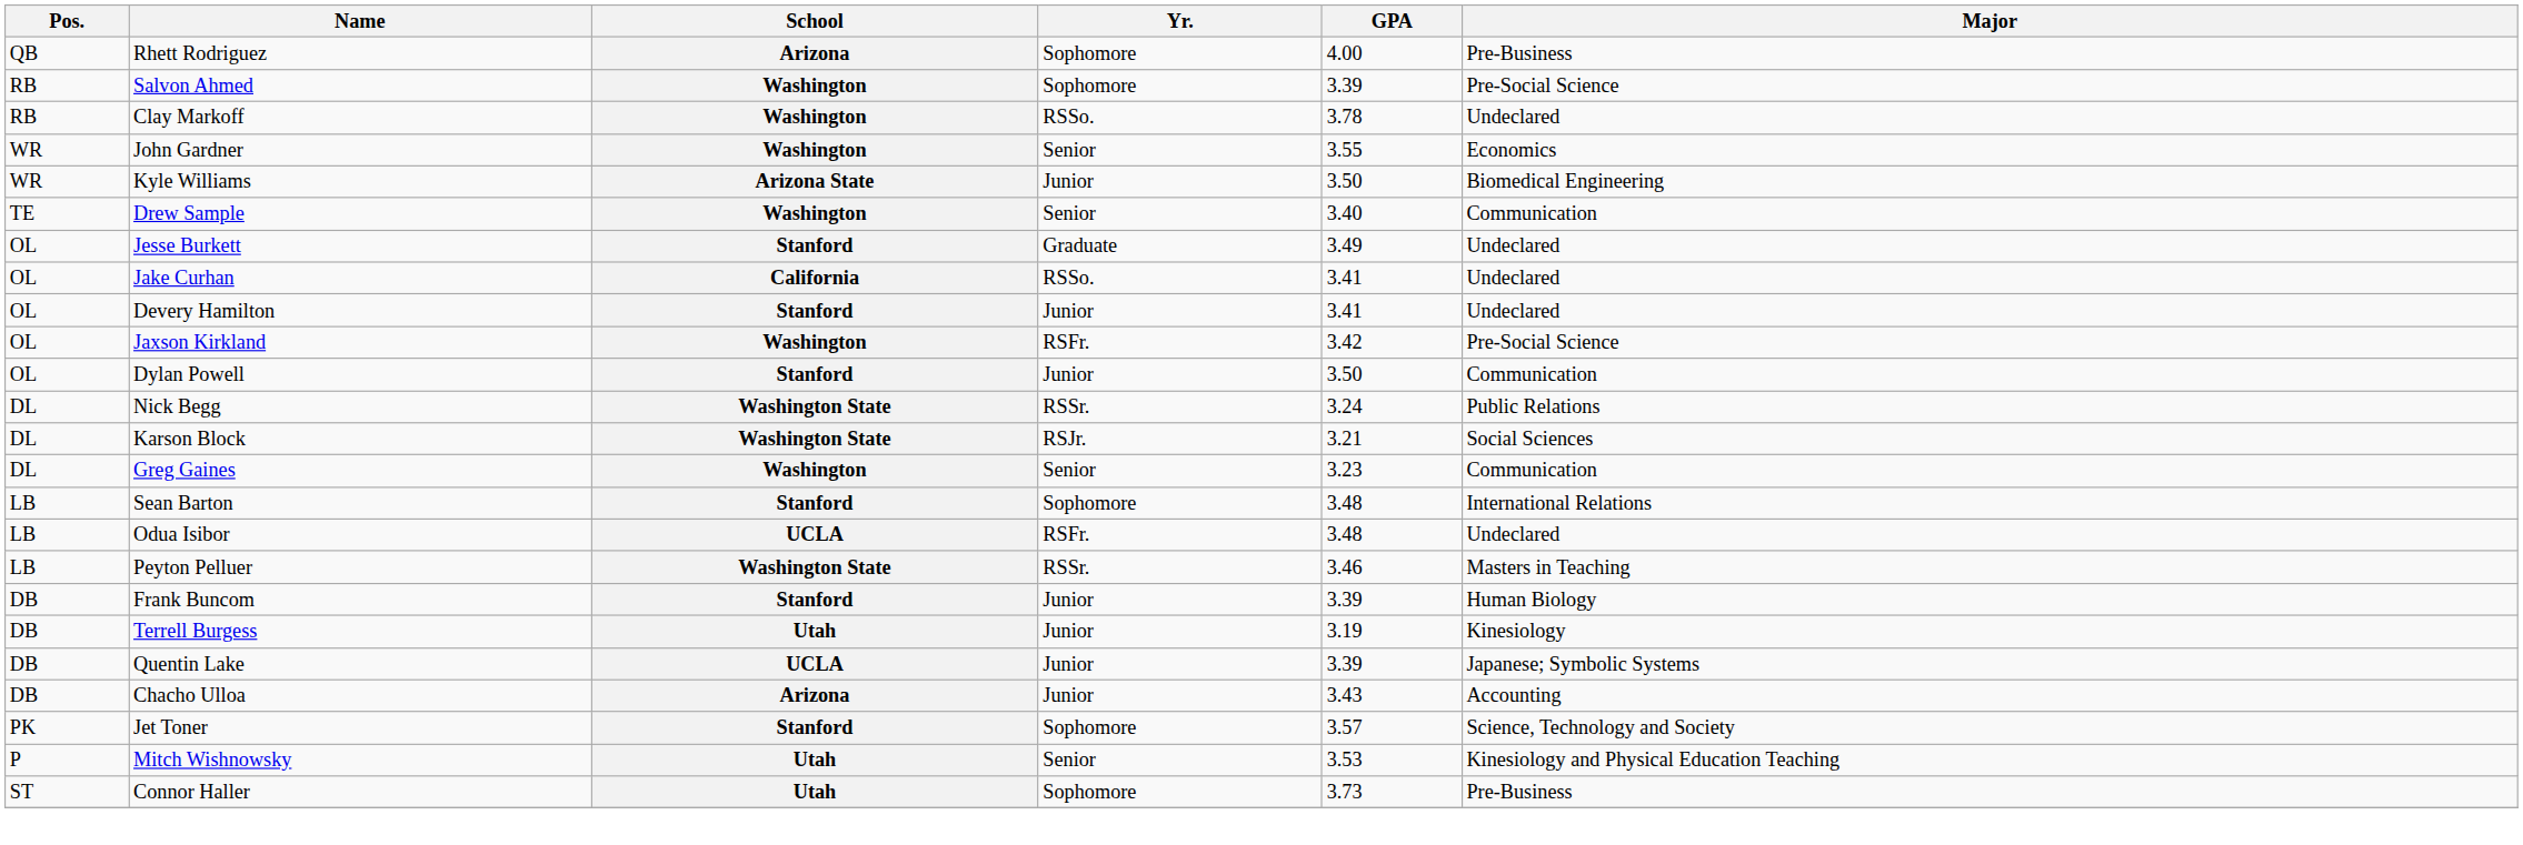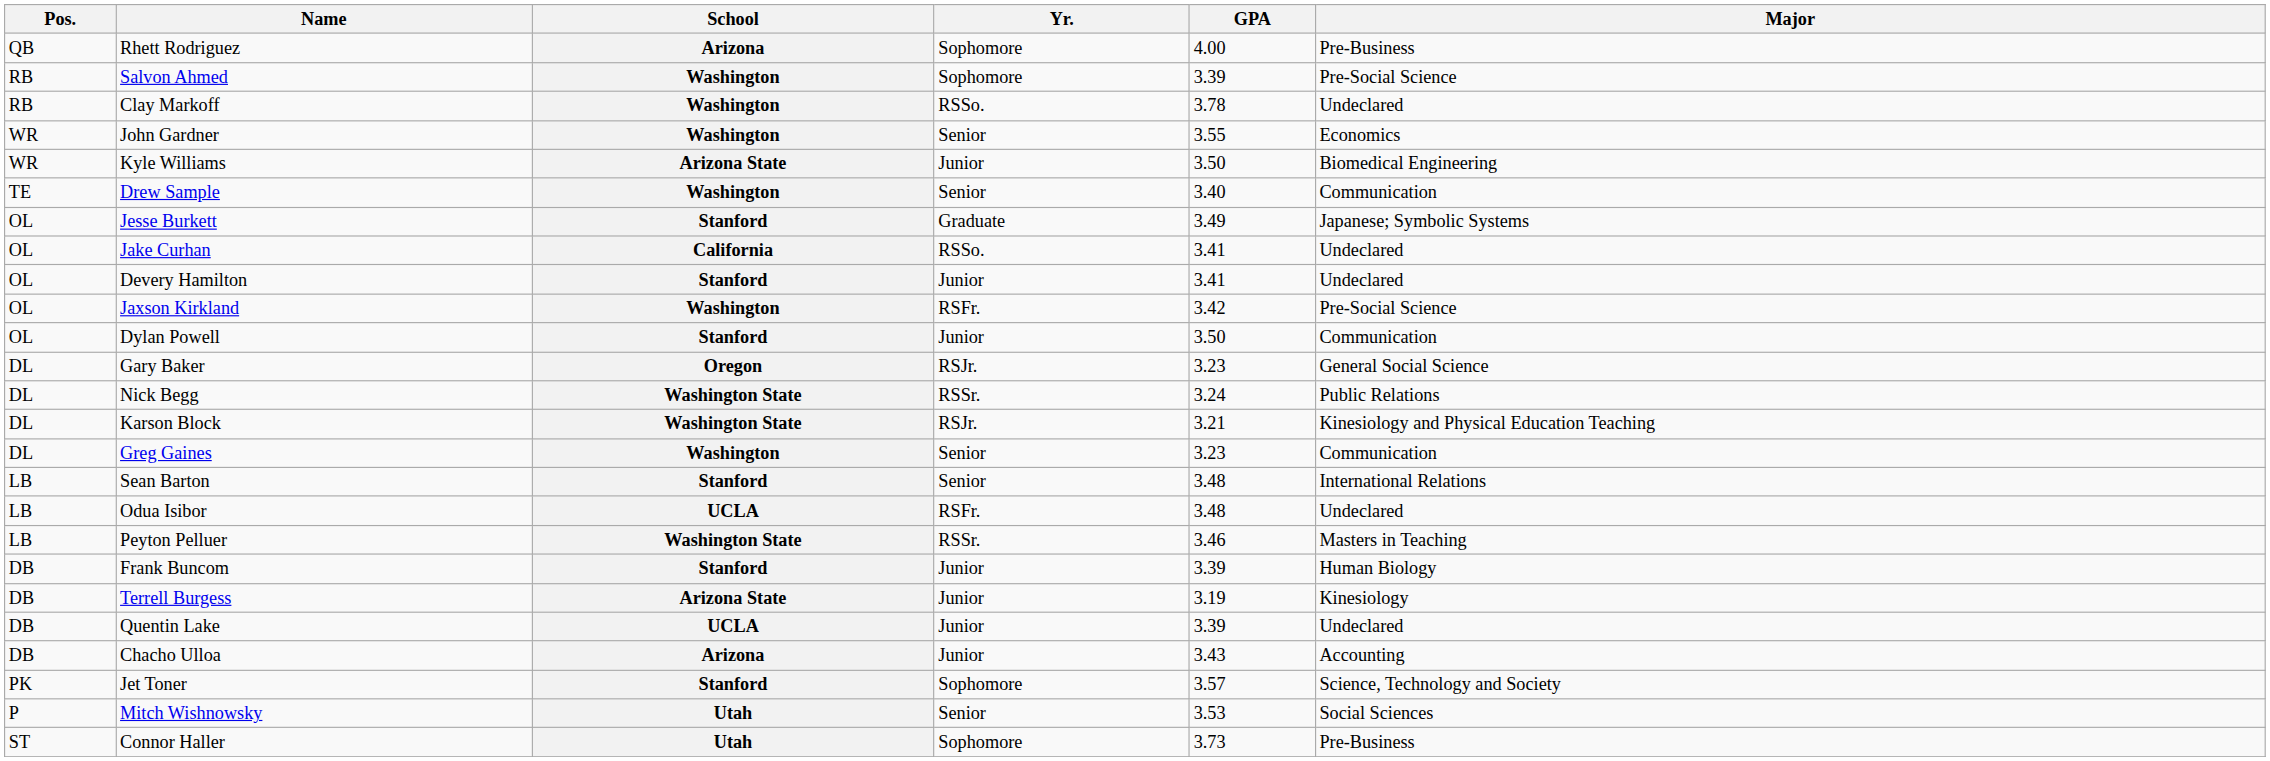Jesse Burkett | Major: Undeclared -> Japanese; Symbolic Systems
+ row: DL | Gary Baker | Oregon | RSJr. | 3.23 | General Social Science
Karson Block | Major: Social Sciences -> Kinesiology and Physical Education Teaching
Sean Barton | Yr.: Sophomore -> Senior
Terrell Burgess | School: Utah -> Arizona State
Quentin Lake | Major: Japanese; Symbolic Systems -> Undeclared
Mitch Wishnowsky | Major: Kinesiology and Physical Education Teaching -> Social Sciences
